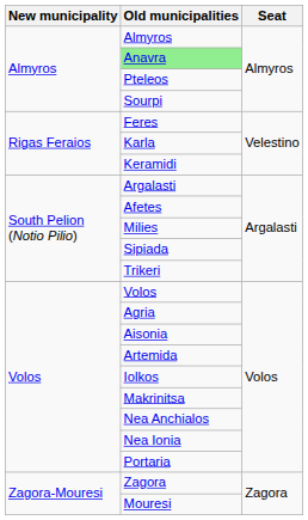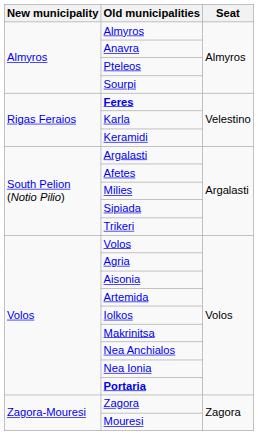Anavra | Old municipalities: lightgreen background -> no background
Feres | Old municipalities: normal -> bold
Portaria | Old municipalities: normal -> bold
